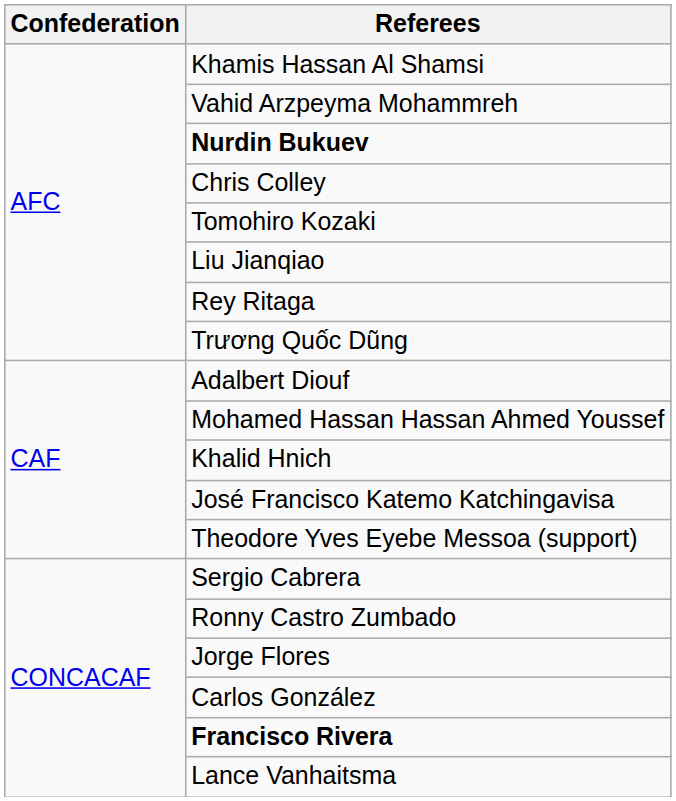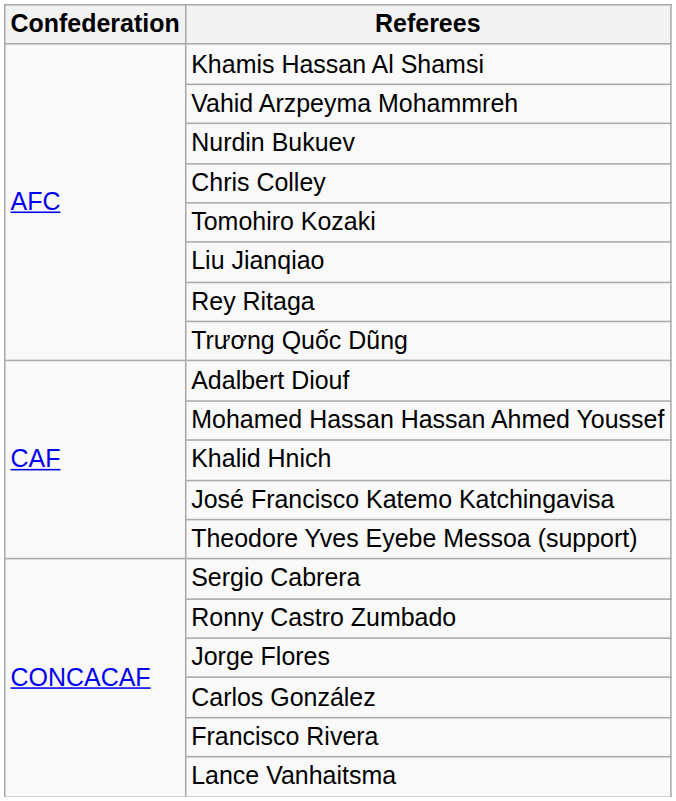Nurdin Bukuev | Referees: bold -> normal
Francisco Rivera | Referees: bold -> normal
